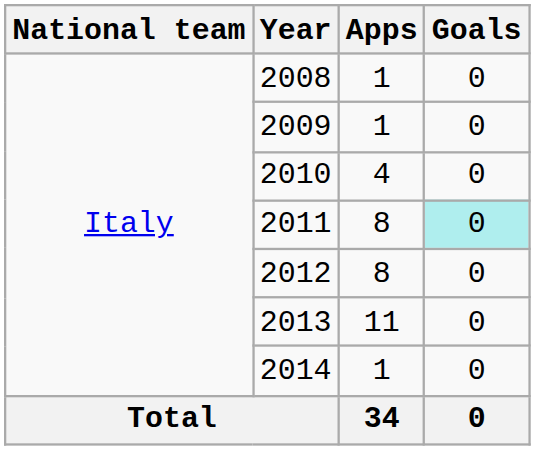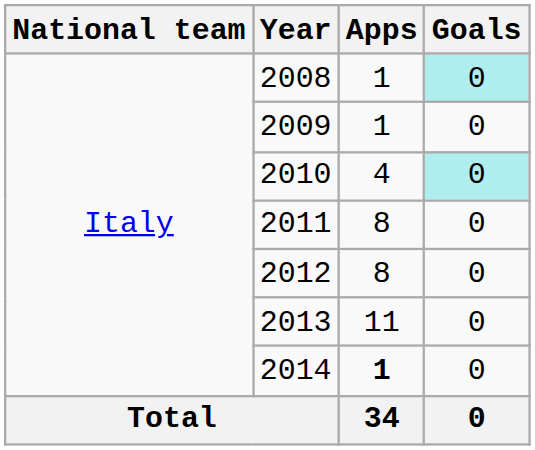2008 | Goals: no background -> paleturquoise background
2010 | Goals: no background -> paleturquoise background
2011 | Goals: paleturquoise background -> no background
2014 | Apps: normal -> bold
